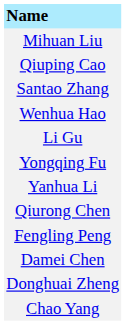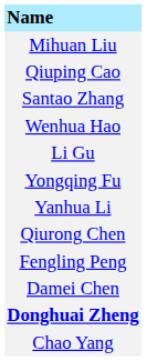row 12 | column 1: normal -> bold
